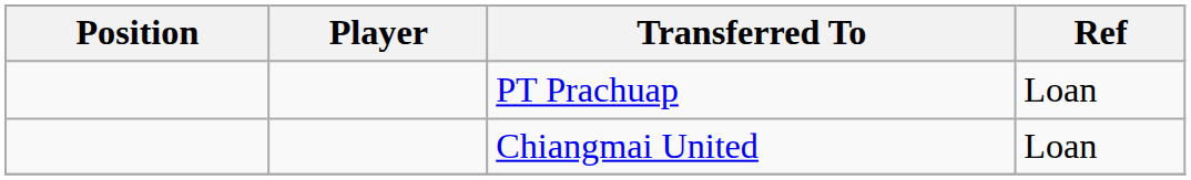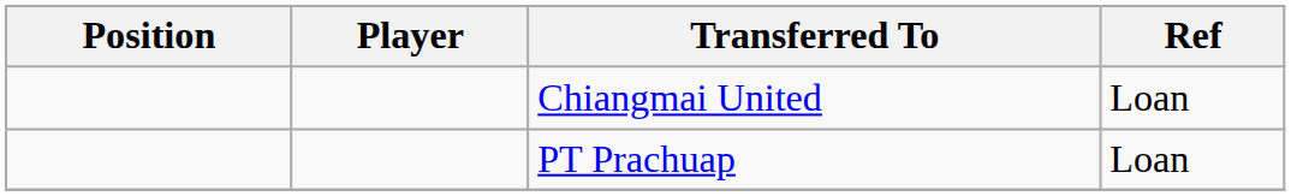rows swapped: PT Prachuap <-> Chiangmai United
